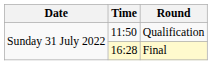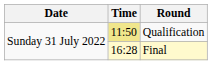Qualification | Time: no background -> khaki background
